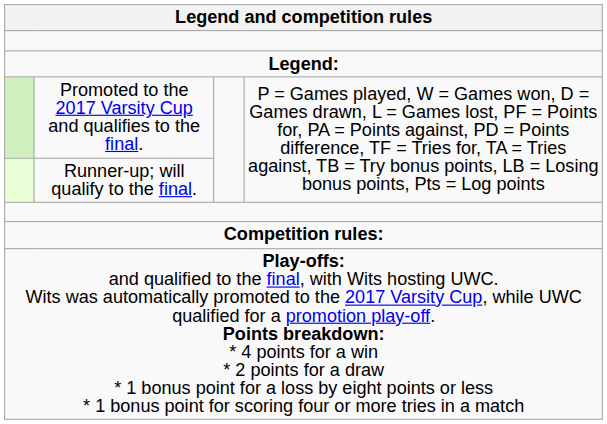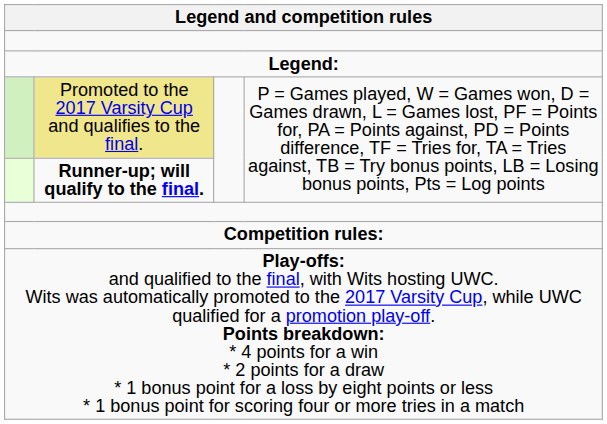Promoted to the 2017 Varsity Cup and qualifies to the final. | column 2: no background -> khaki background
Runner-up; will qualify to the final. | column 2: normal -> bold
